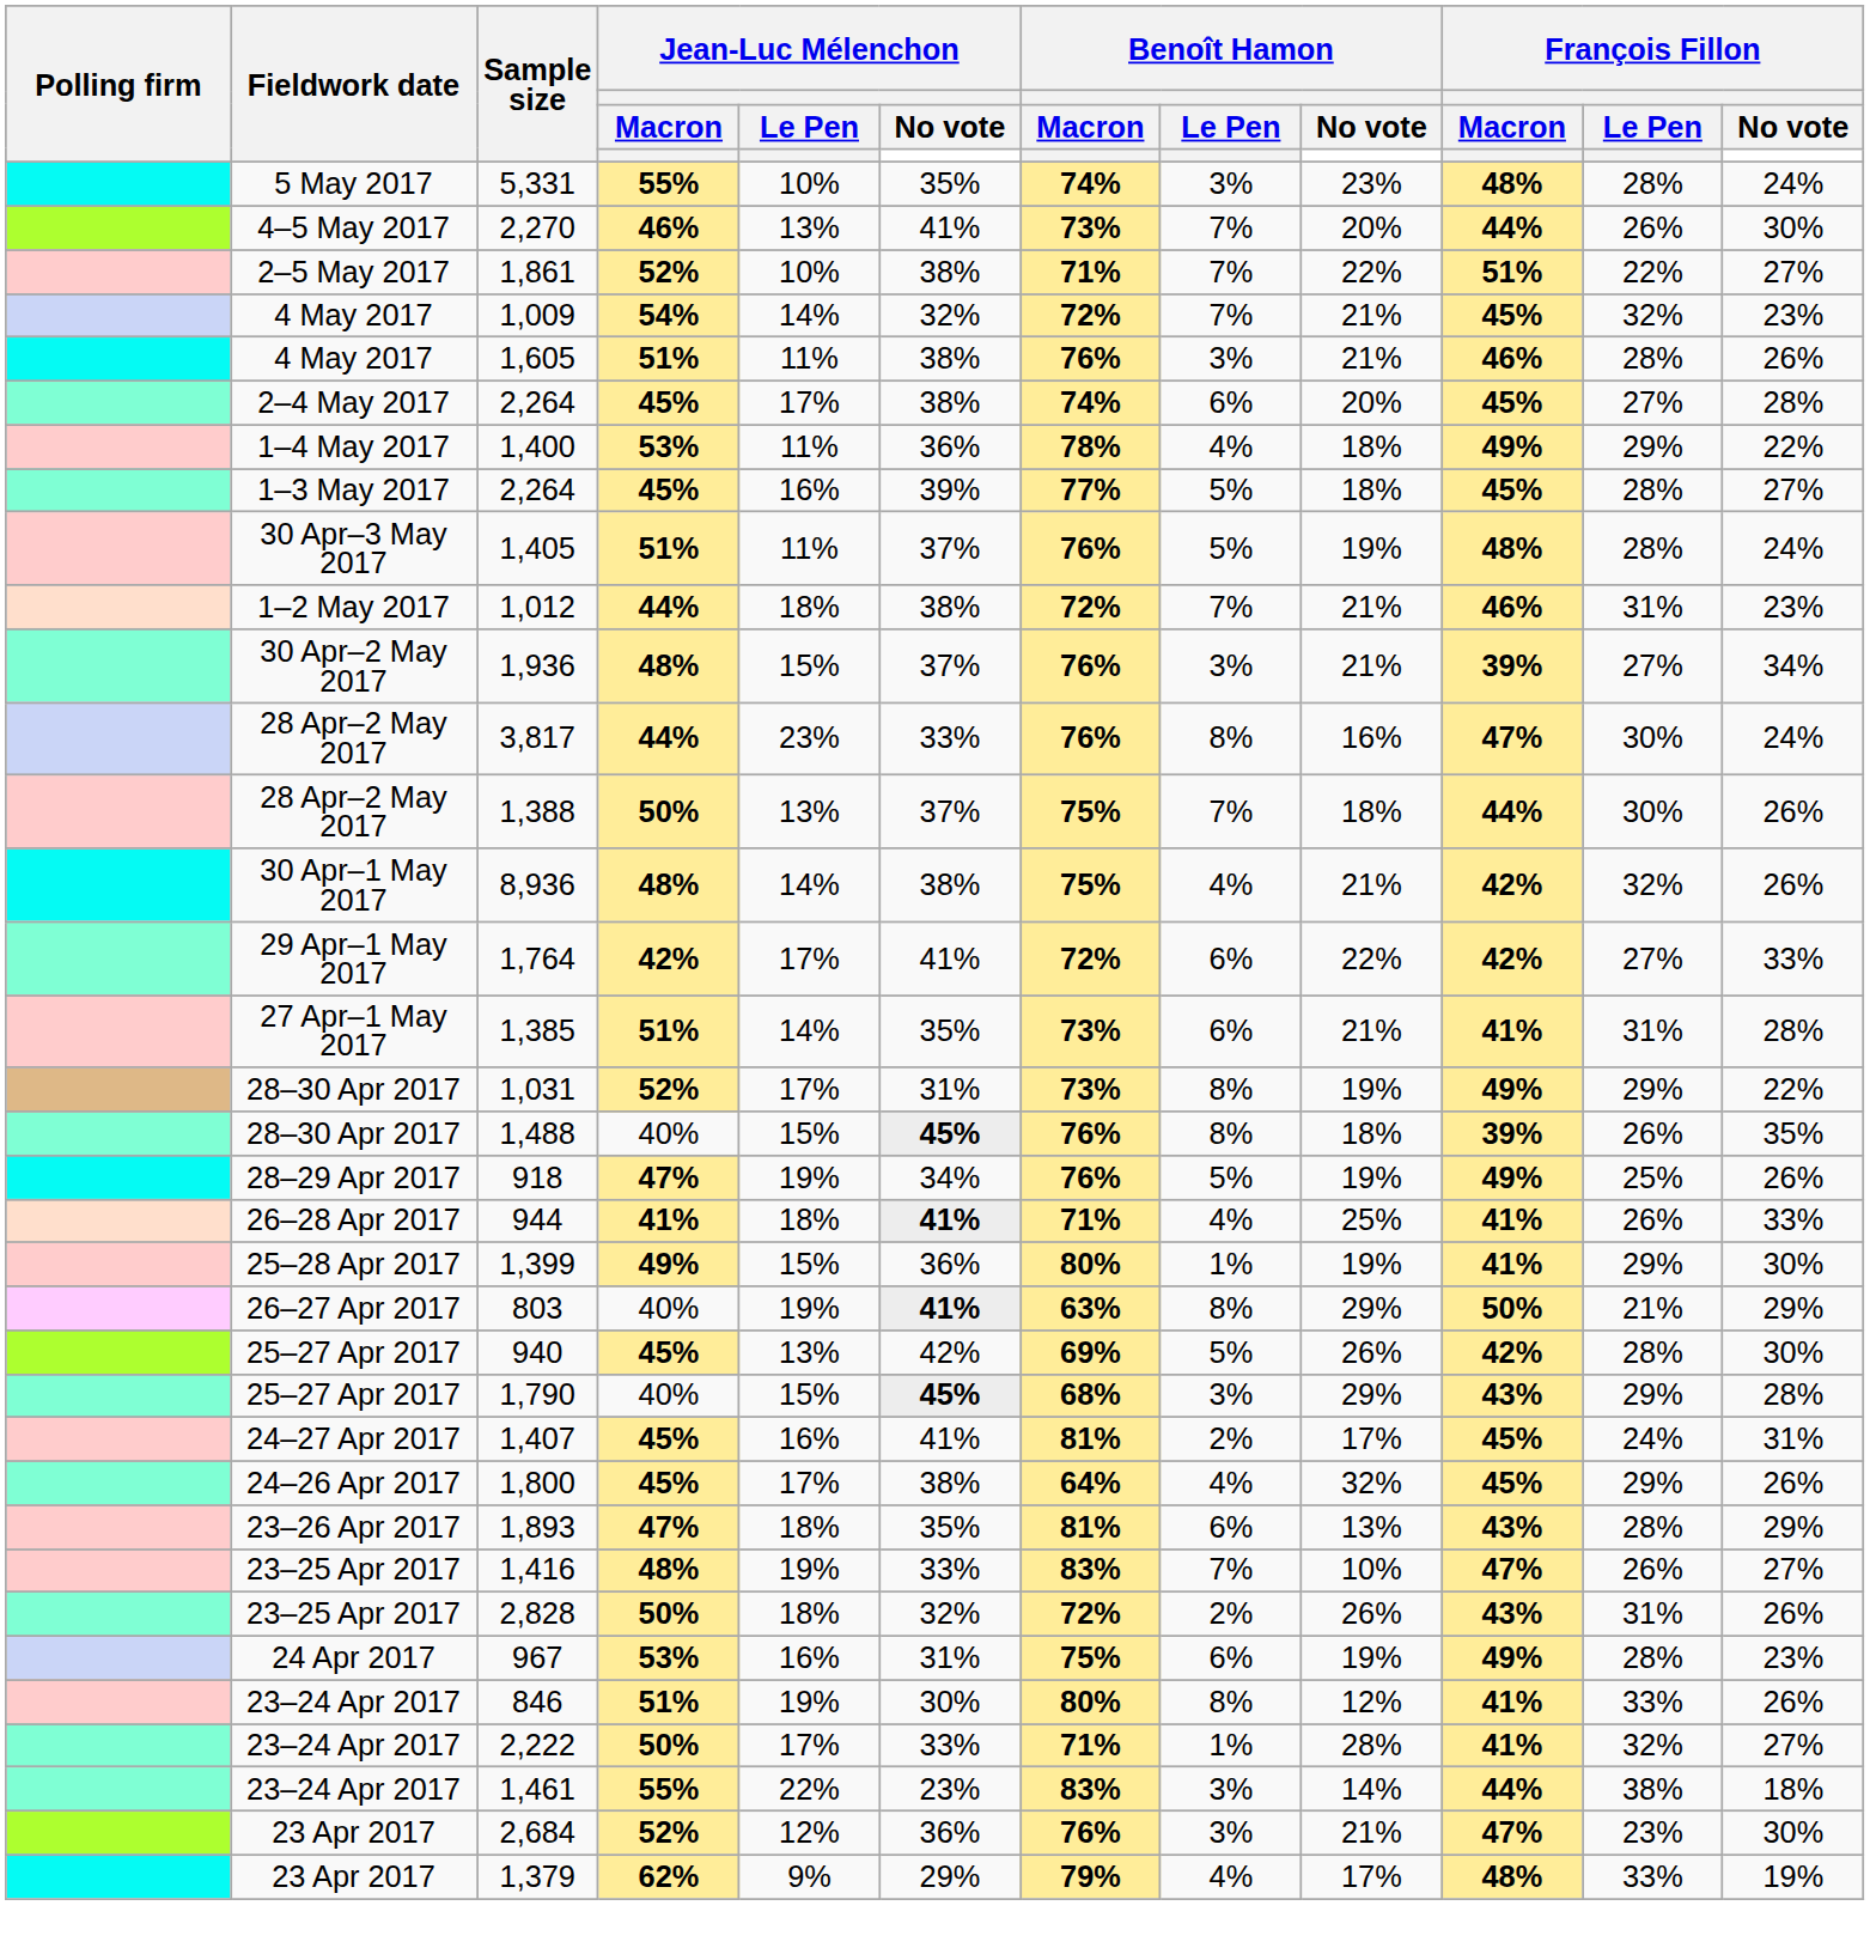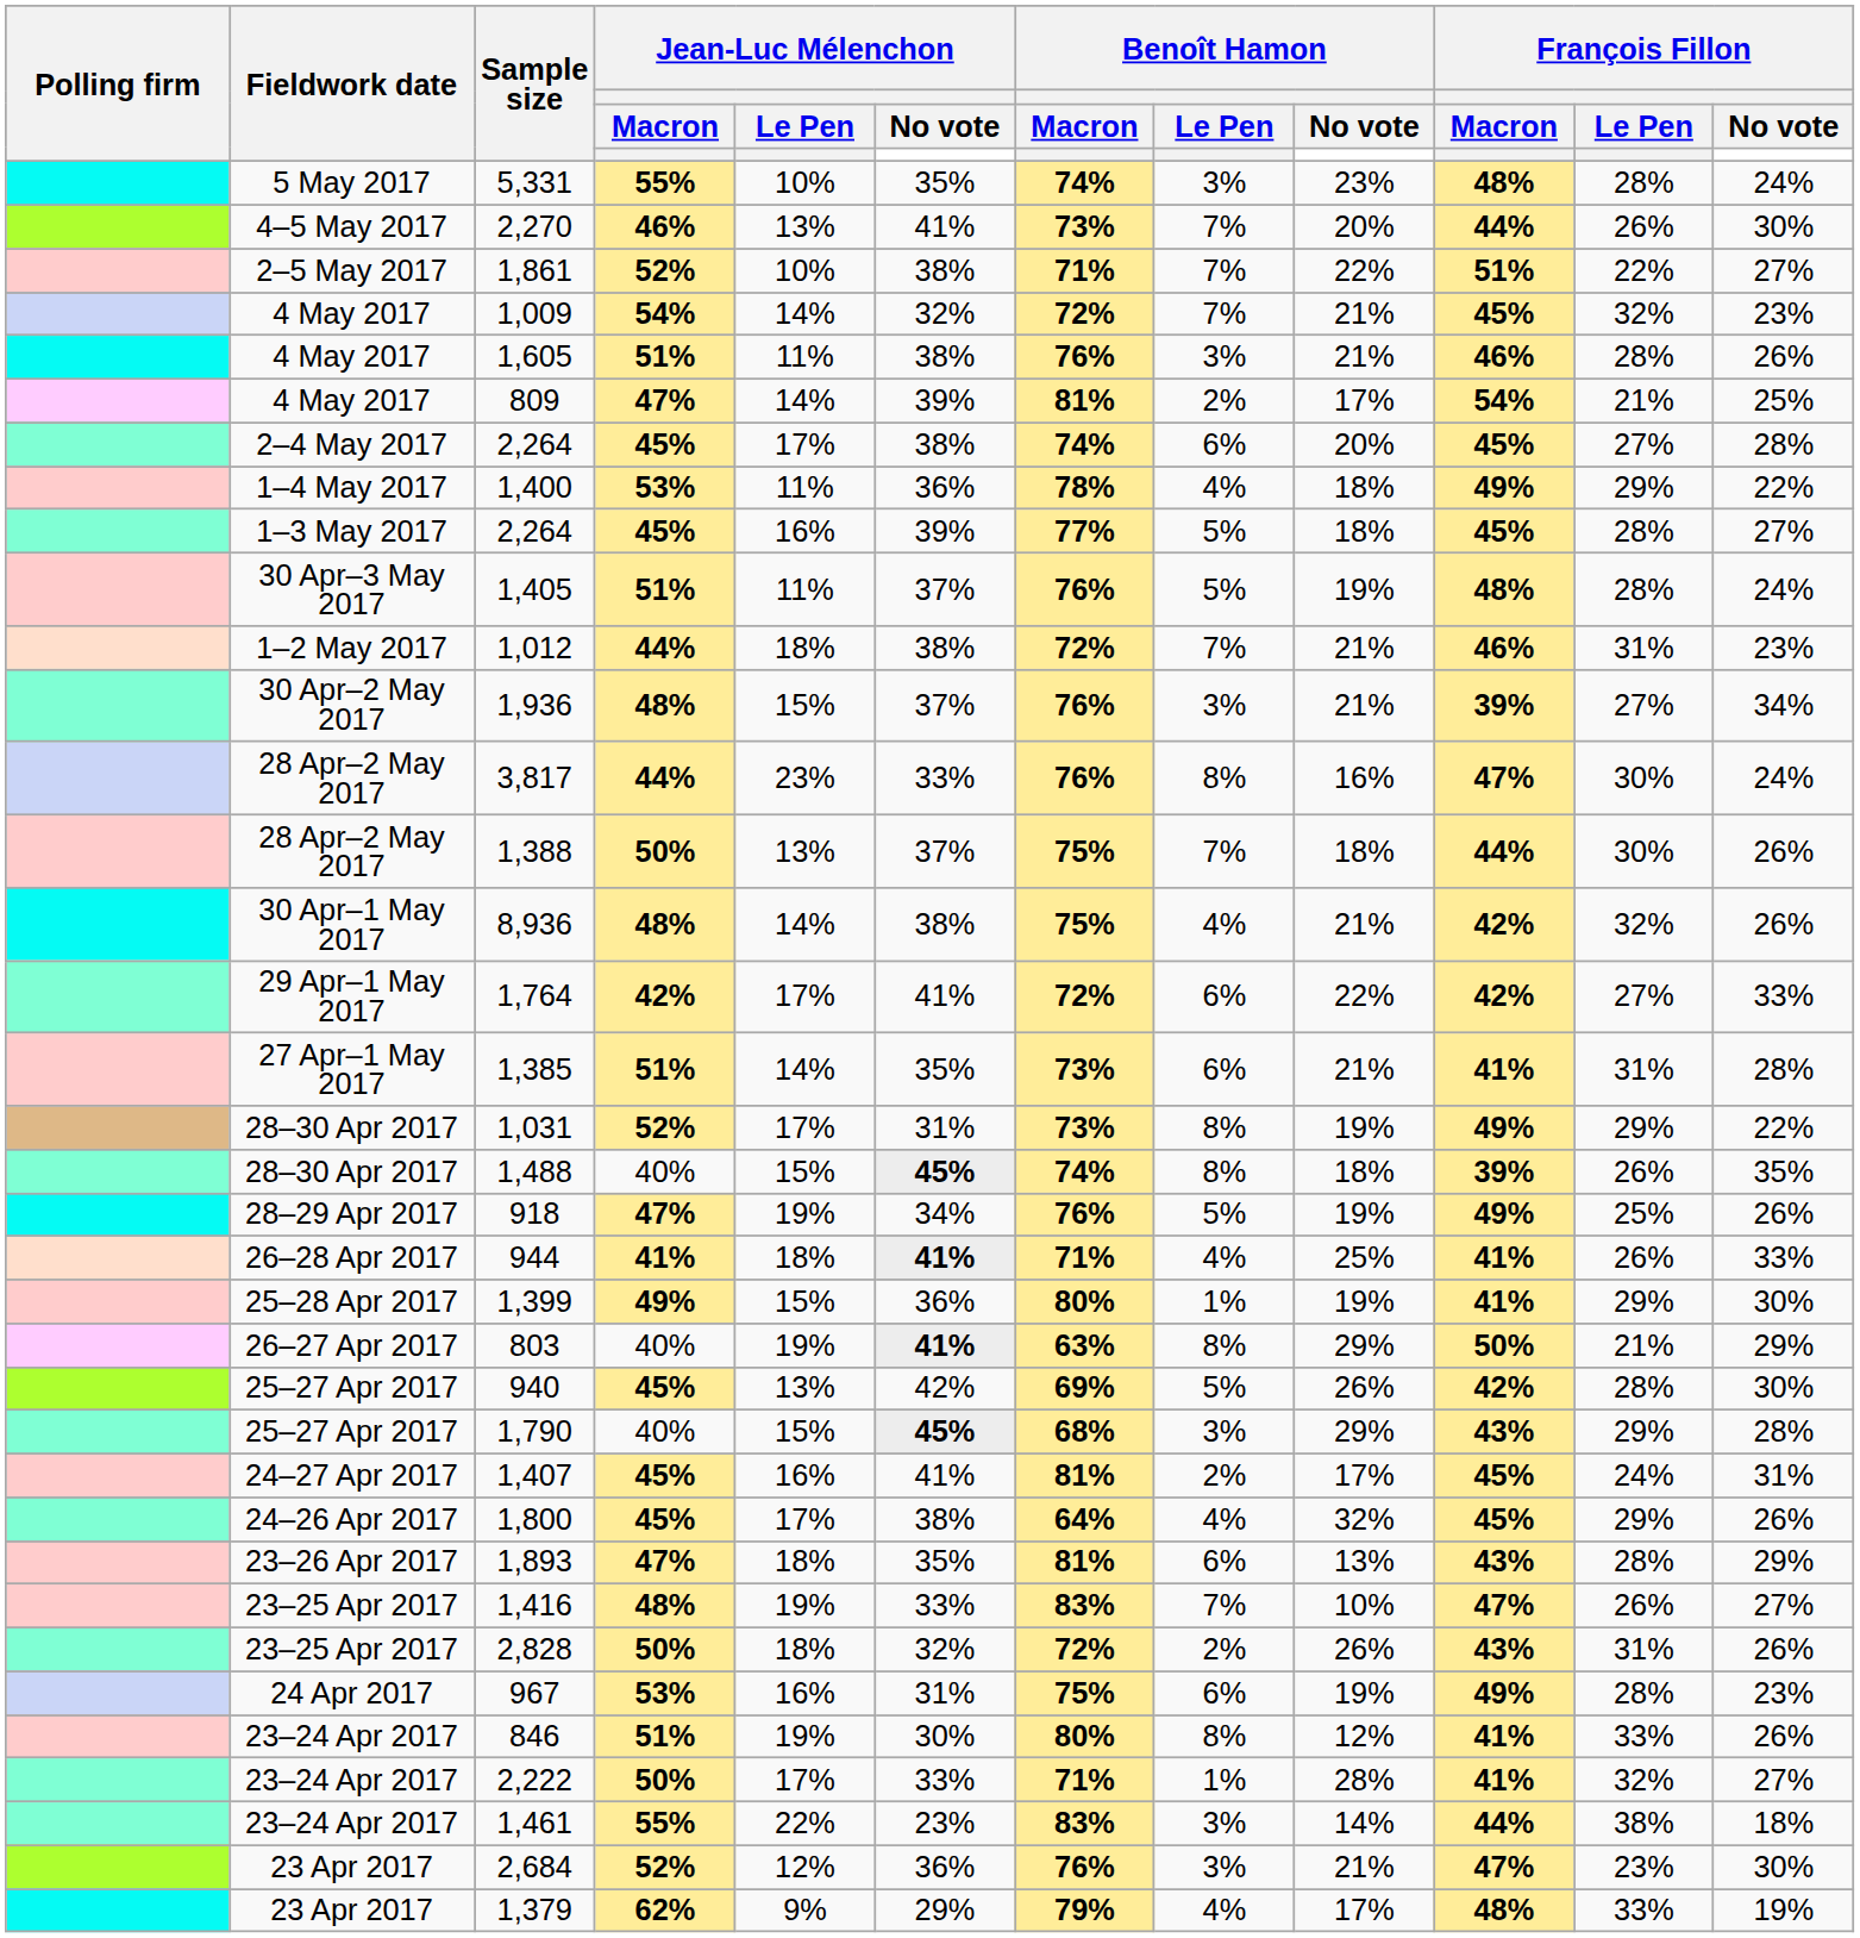+ row: 4 May 2017 | 809 | 47% | 14% | 39% | 81% | 2% | 17% | 54% | 21% | 25%
1,488 | Benoît Hamon / Macron: 76% -> 74%
